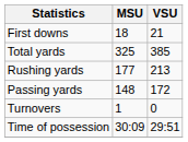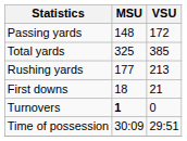rows swapped: First downs <-> Passing yards
Turnovers | MSU: normal -> bold
